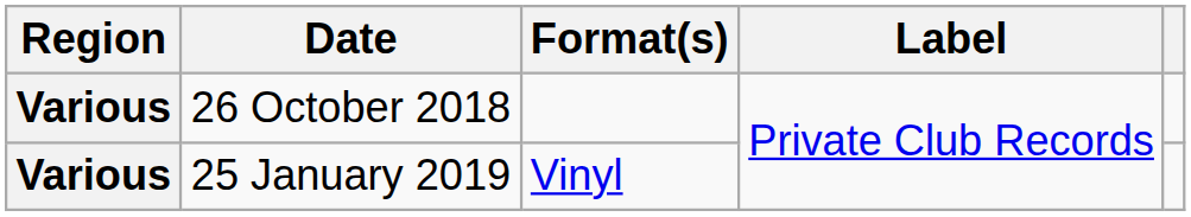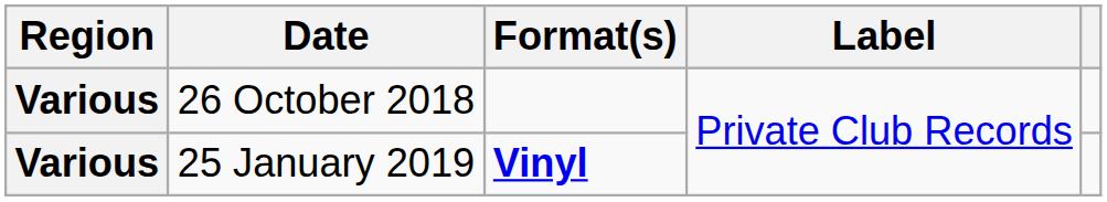25 January 2019 | Format(s): normal -> bold
